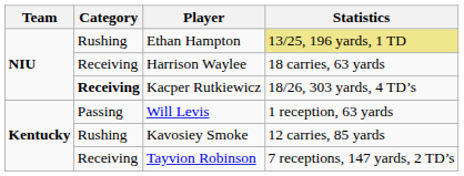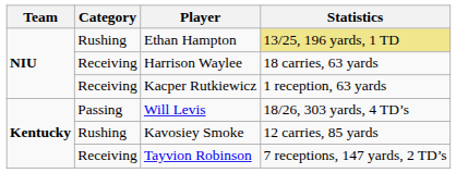Kacper Rutkiewicz | Category: bold -> normal
Kacper Rutkiewicz | Statistics: 18/26, 303 yards, 4 TD’s -> 1 reception, 63 yards
Will Levis | Statistics: 1 reception, 63 yards -> 18/26, 303 yards, 4 TD’s
